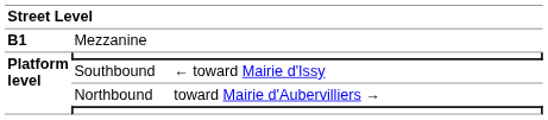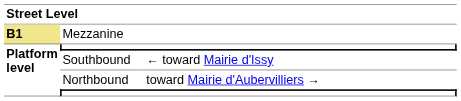Mezzanine | column 1: no background -> khaki background
